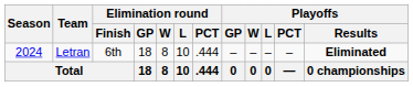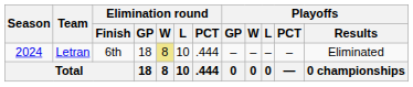Letran | Elimination round / W: no background -> khaki background
Letran | Playoffs / Results: bold -> normal
